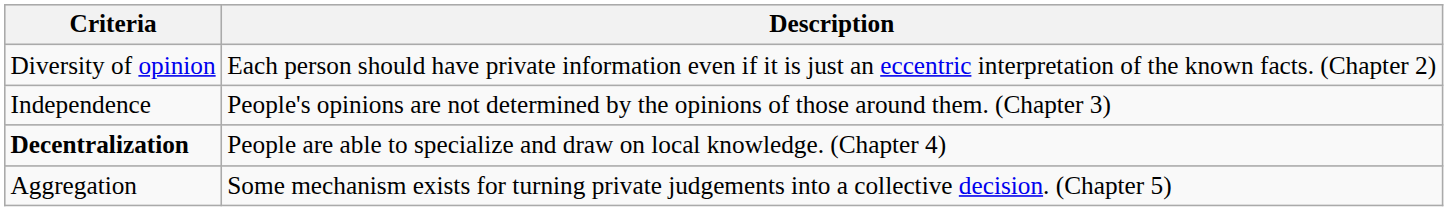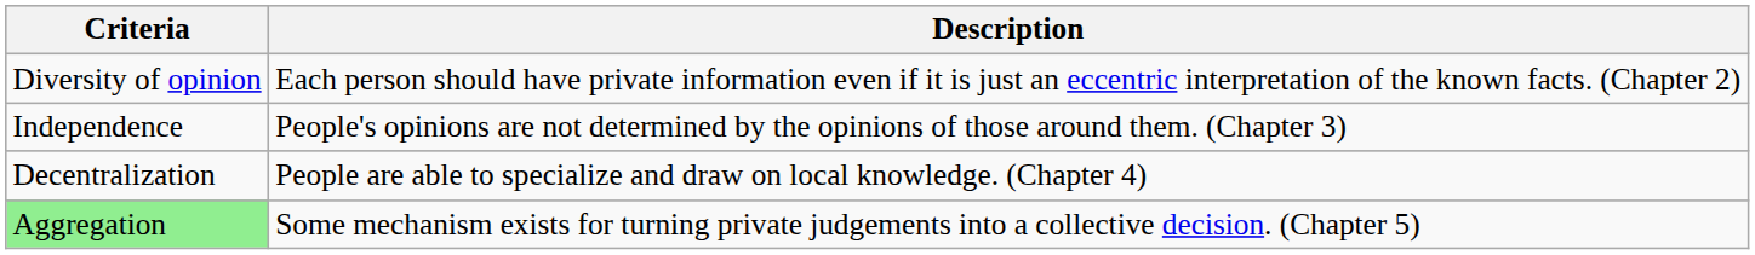Decentralization | Criteria: bold -> normal
Aggregation | Criteria: no background -> lightgreen background
